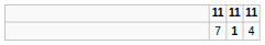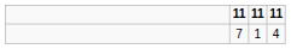row 2 | column 3: bold -> normal
